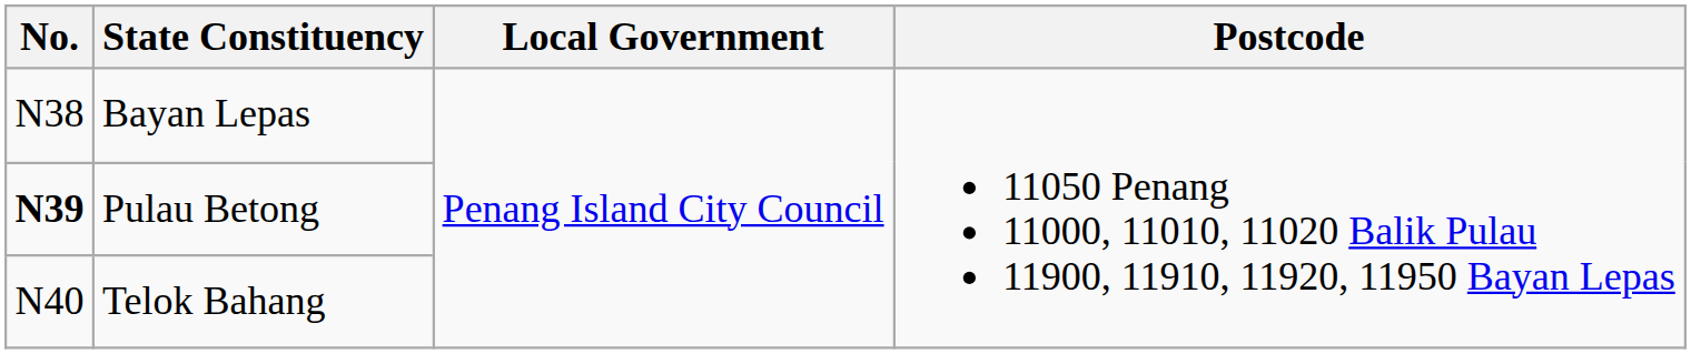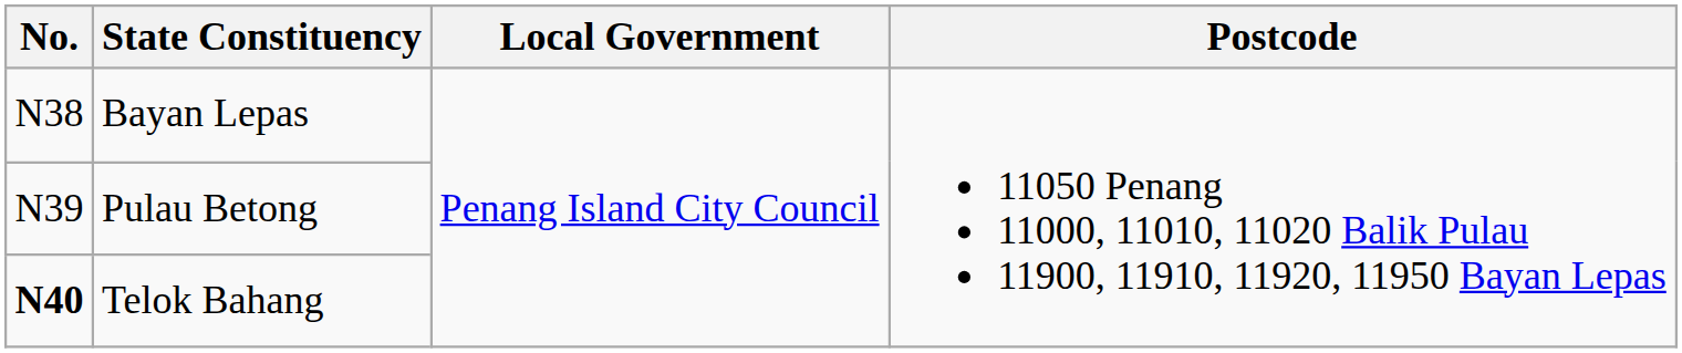Pulau Betong | No.: bold -> normal
Telok Bahang | No.: normal -> bold
